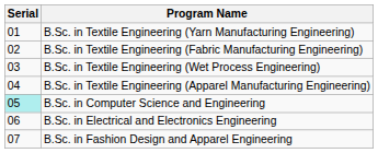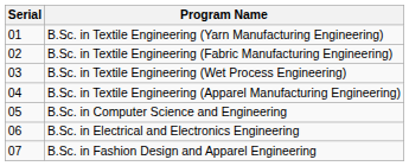B.Sc. in Computer Science and Engineering | Serial: paleturquoise background -> no background
